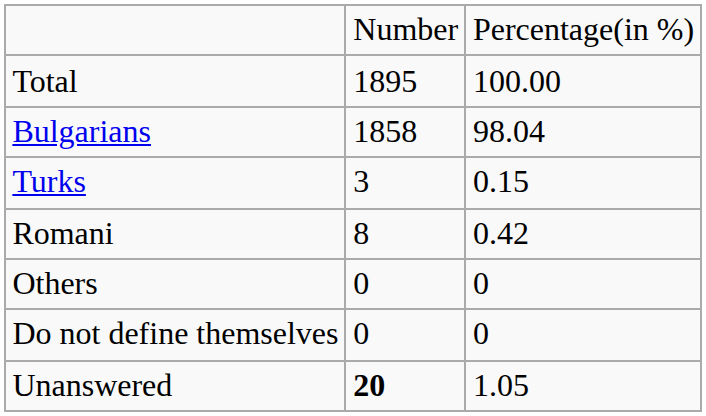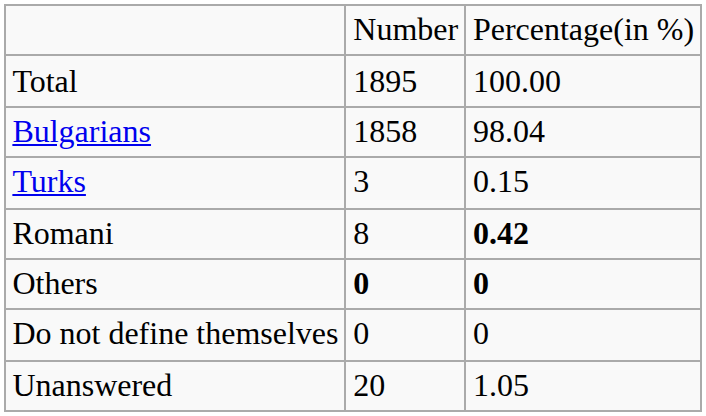Romani | column 3: normal -> bold
Others | column 2: normal -> bold
Others | column 3: normal -> bold
Unanswered | column 2: bold -> normal
